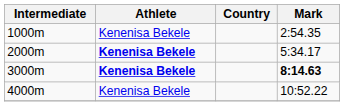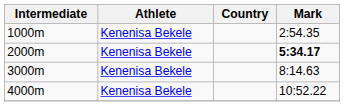2000m | Athlete: bold -> normal
2000m | Mark: normal -> bold
3000m | Athlete: bold -> normal
3000m | Mark: bold -> normal
